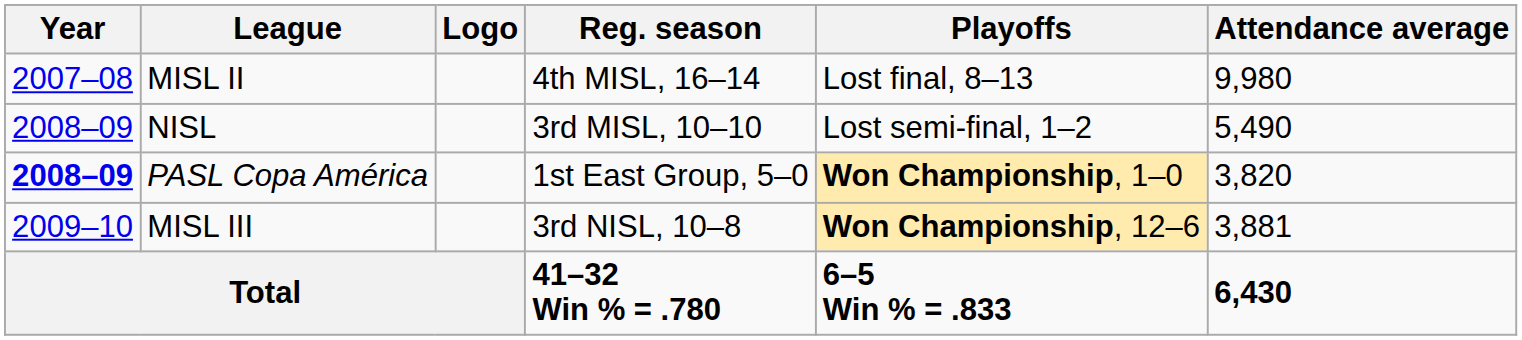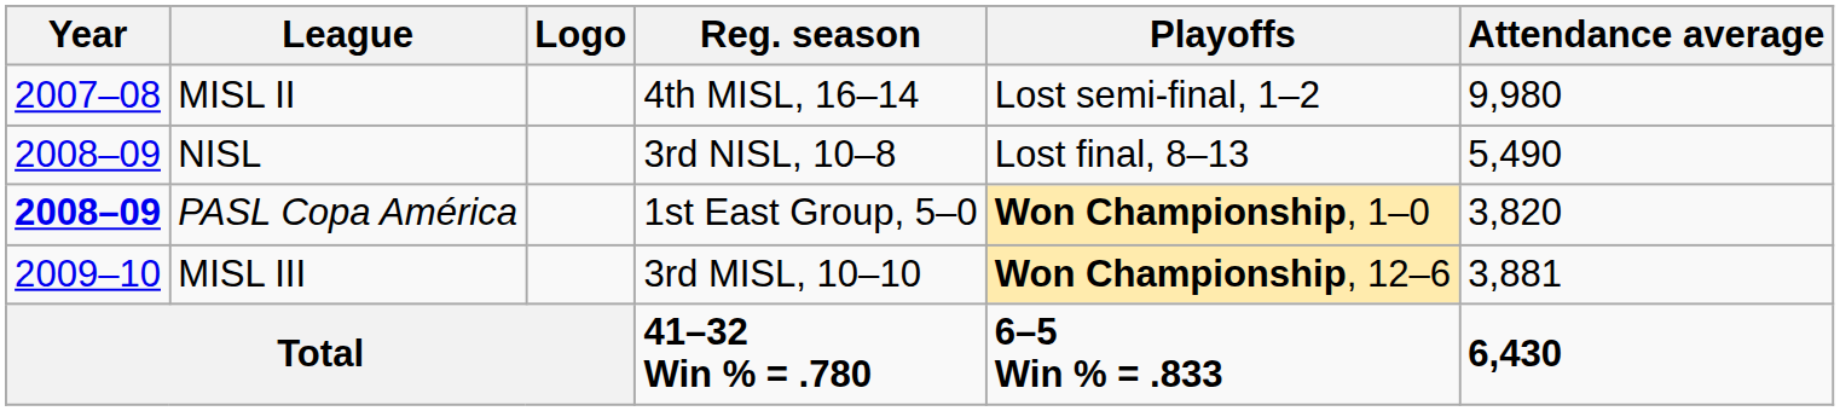MISL II | Playoffs: Lost final, 8–13 -> Lost semi-final, 1–2
NISL | Reg. season: 3rd MISL, 10–10 -> 3rd NISL, 10–8
NISL | Playoffs: Lost semi-final, 1–2 -> Lost final, 8–13
MISL III | Reg. season: 3rd NISL, 10–8 -> 3rd MISL, 10–10
